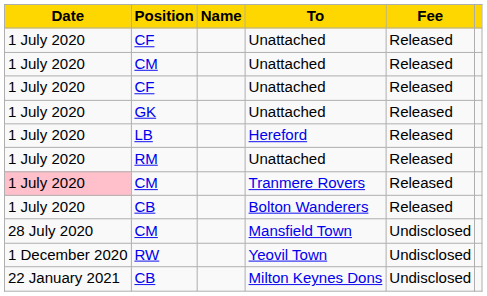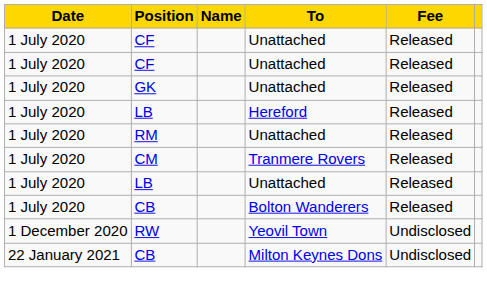- row: 1 July 2020 | CM | Unattached | Released
CM / Tranmere Rovers | Date: pink background -> no background
+ row: 1 July 2020 | LB | Unattached | Released
- row: 28 July 2020 | CM | Mansfield Town | Undisclosed
